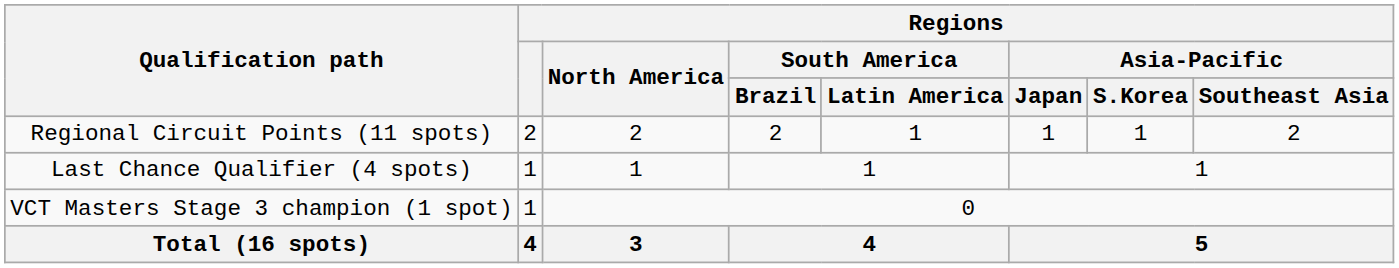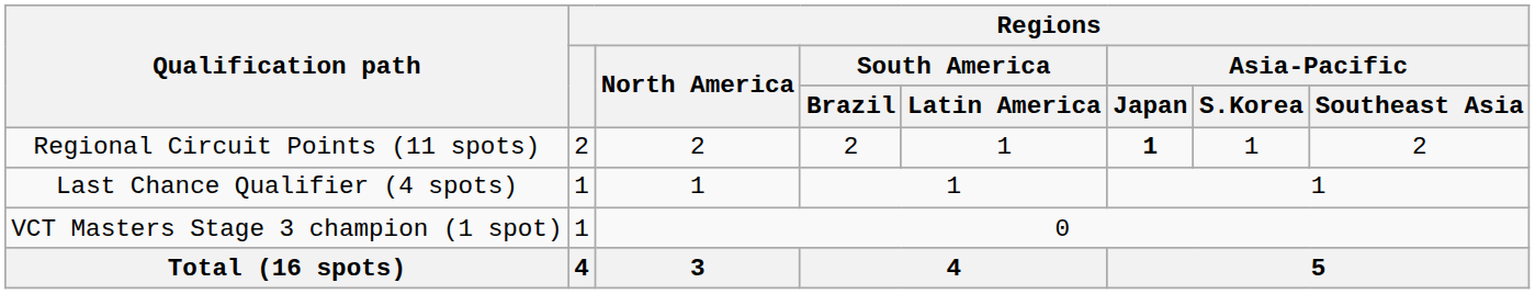Regional Circuit Points (11 spots) | Regions / Asia-Pacific / Japan: normal -> bold
